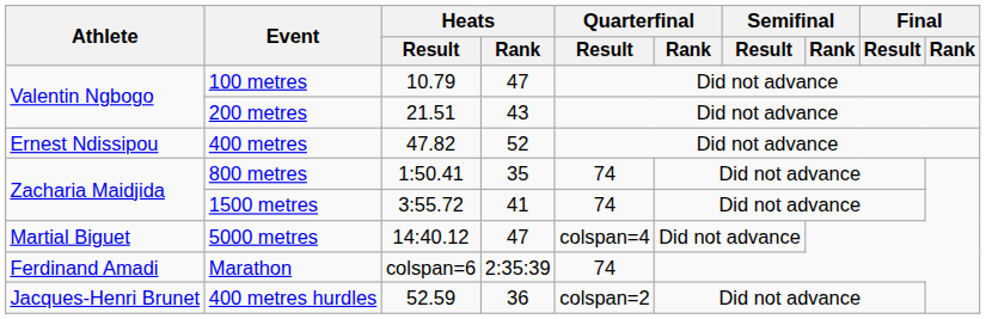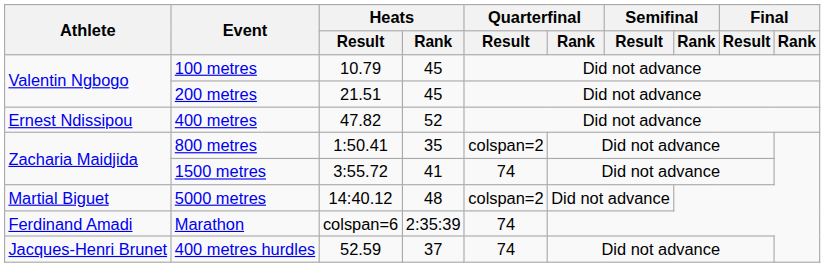100 metres | Heats / Rank: 47 -> 45
200 metres | Heats / Rank: 43 -> 45
800 metres | Quarterfinal / Result: 74 -> colspan=2
5000 metres | Heats / Rank: 47 -> 48
5000 metres | Quarterfinal / Result: colspan=4 -> colspan=2
400 metres hurdles | Heats / Rank: 36 -> 37
400 metres hurdles | Quarterfinal / Result: colspan=2 -> 74
